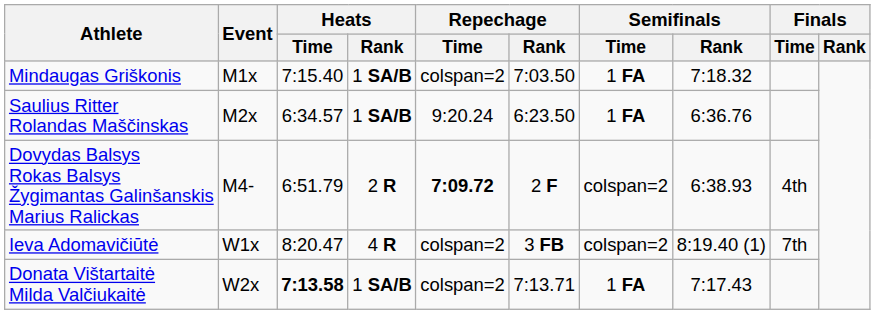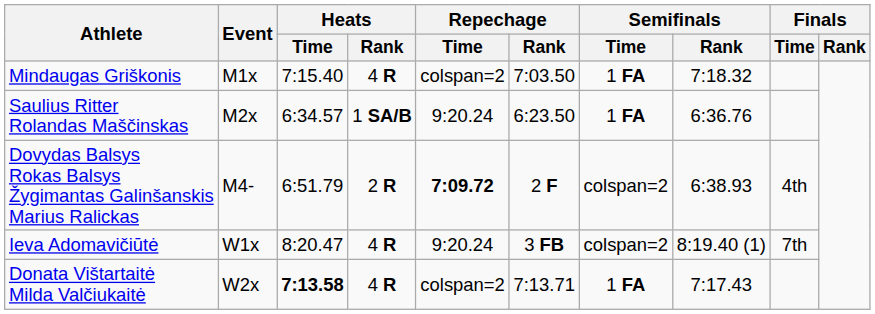Mindaugas Griškonis | Heats / Rank: 1 SA/B -> 4 R
Ieva Adomavičiūtė | Repechage / Time: colspan=2 -> 9:20.24
Donata Vištartaitė Milda Valčiukaitė | Heats / Rank: 1 SA/B -> 4 R
